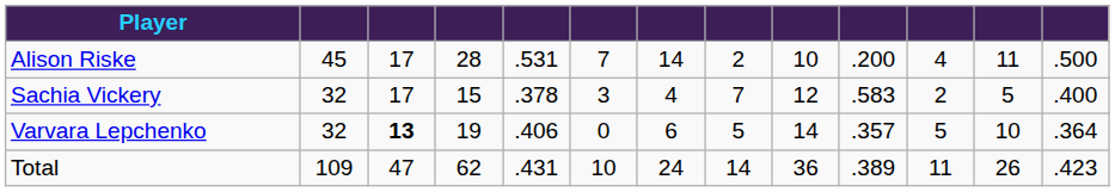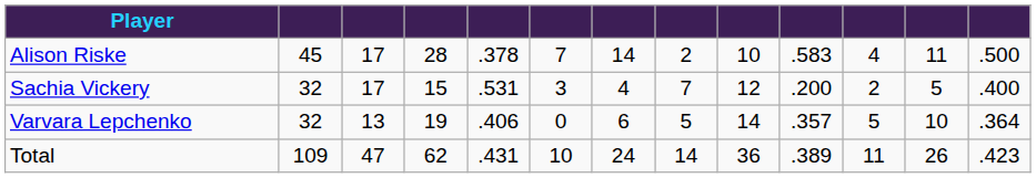Alison Riske | column 5: .531 -> .378
Alison Riske | column 10: .200 -> .583
Sachia Vickery | column 5: .378 -> .531
Sachia Vickery | column 10: .583 -> .200
Varvara Lepchenko | column 3: bold -> normal
